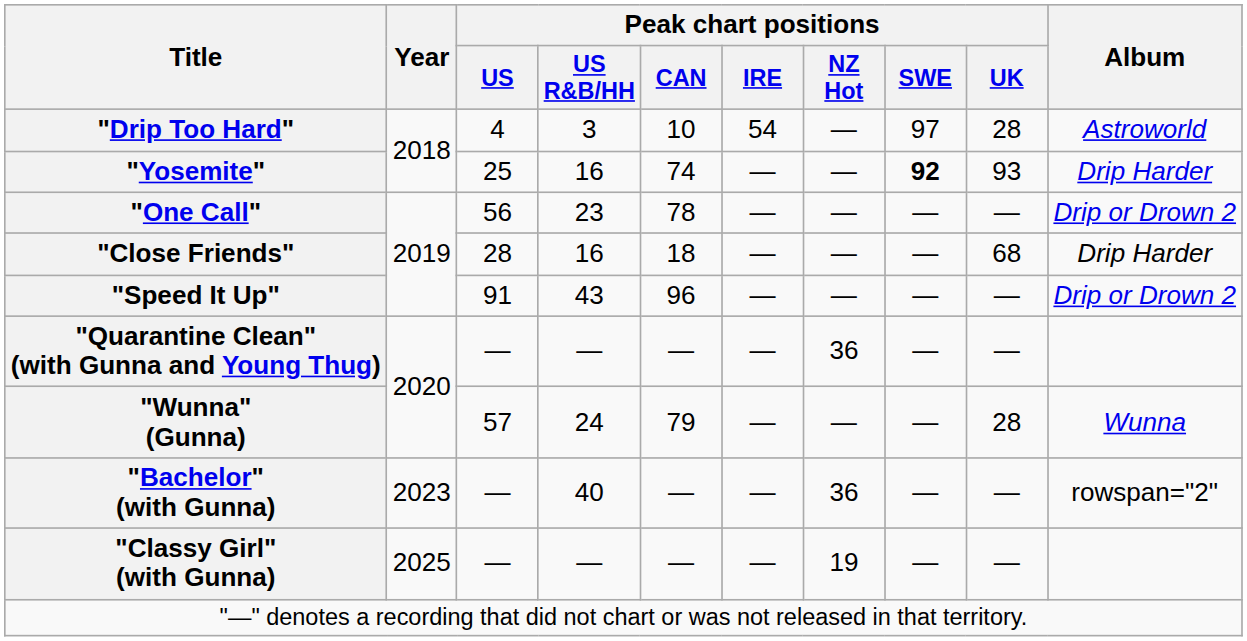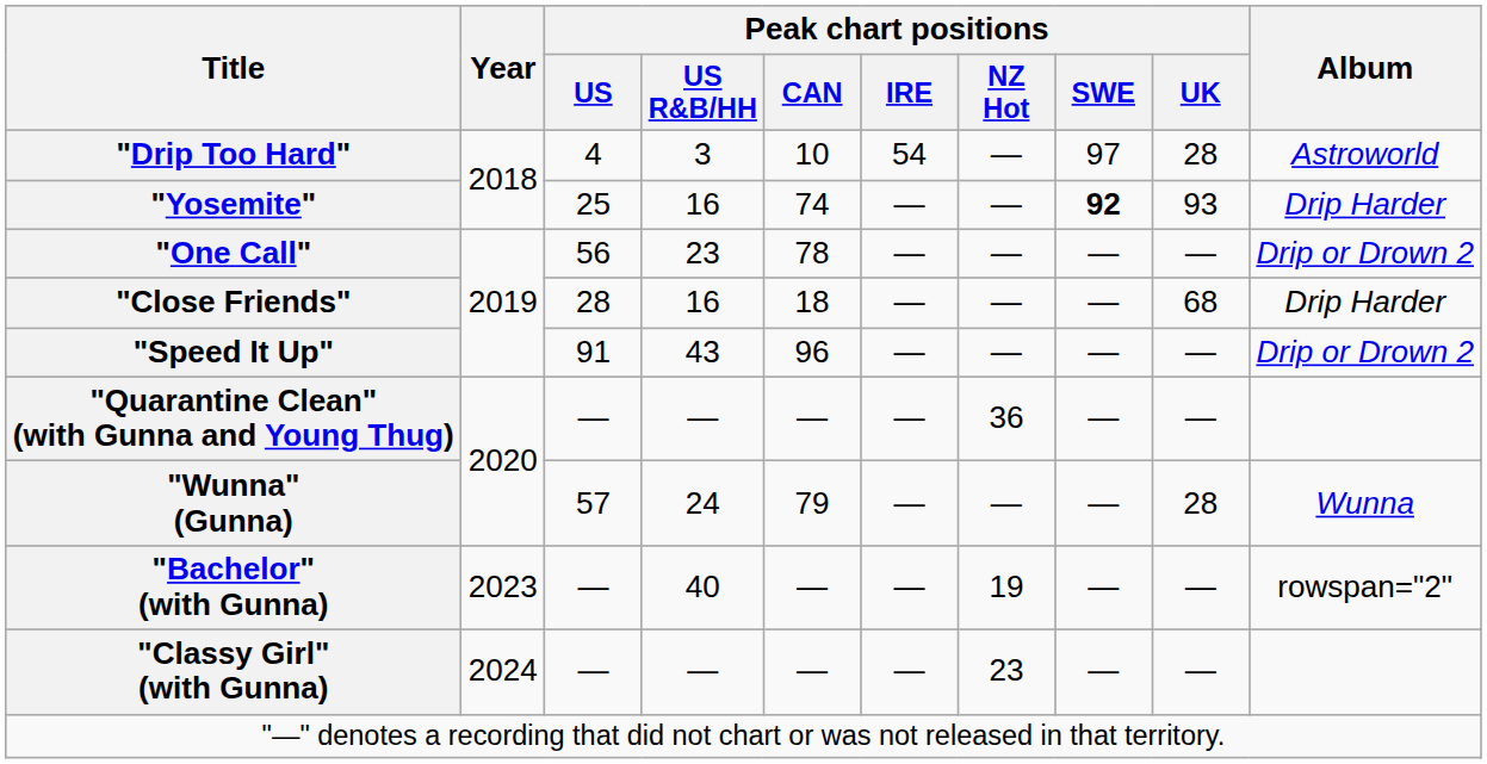"Bachelor" (with Gunna) | Peak chart positions / NZ Hot: 36 -> 19
"Classy Girl" (with Gunna) | Year: 2025 -> 2024
"Classy Girl" (with Gunna) | Peak chart positions / NZ Hot: 19 -> 23
